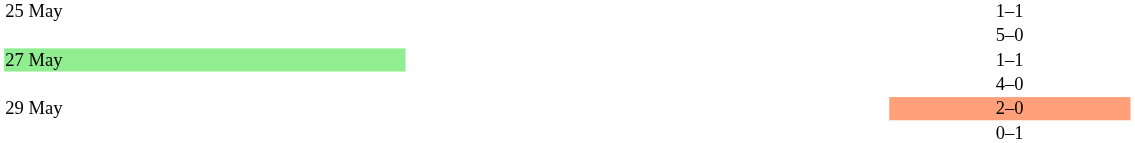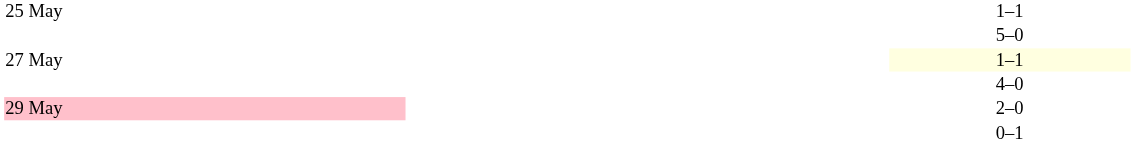27 May / 1–1 | column 1: lightgreen background -> no background
27 May / 1–1 | column 2: no background -> lightyellow background
2–0 | column 1: no background -> pink background
2–0 | column 2: lightsalmon background -> no background
